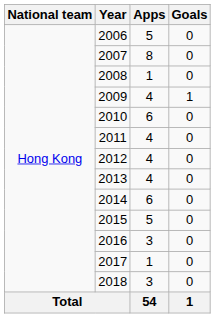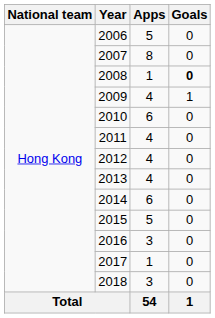2008 | Goals: normal -> bold
